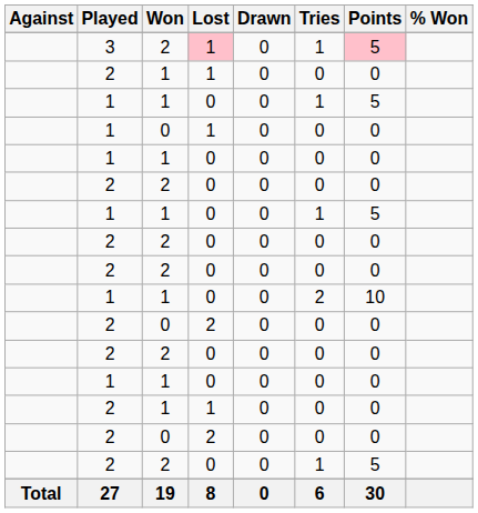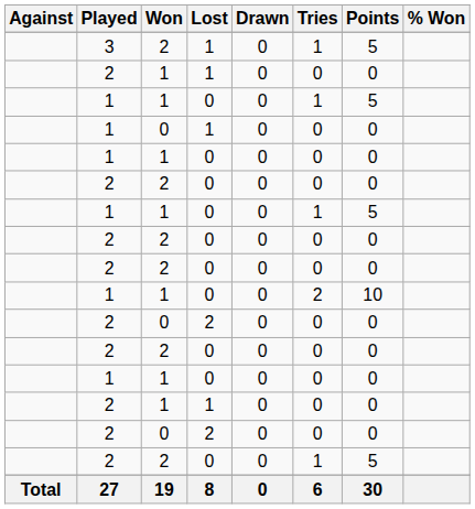3 | Lost: pink background -> no background
3 | Points: pink background -> no background
